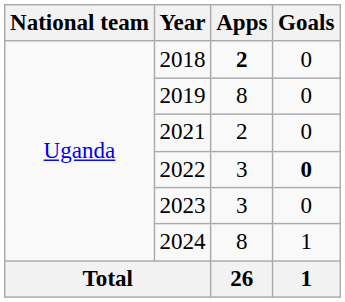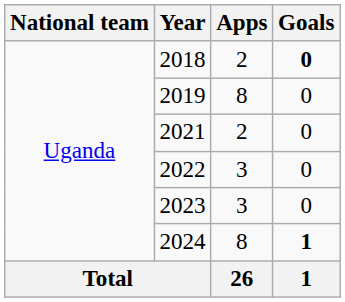2018 | Apps: bold -> normal
2018 | Goals: normal -> bold
2022 | Goals: bold -> normal
2024 | Goals: normal -> bold
